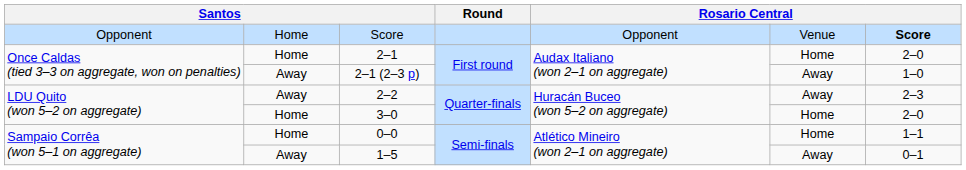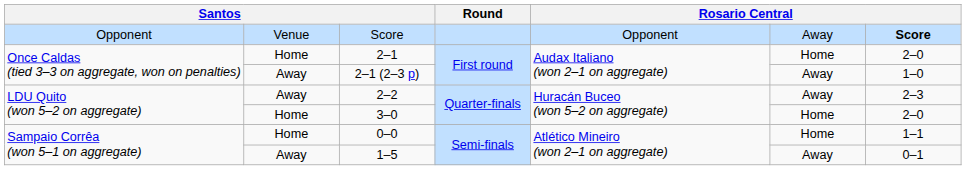row 2 | column 2: Home -> Venue
row 2 | column 6: Venue -> Away
